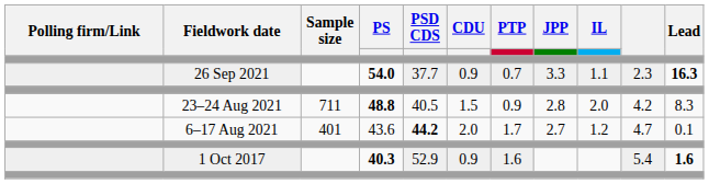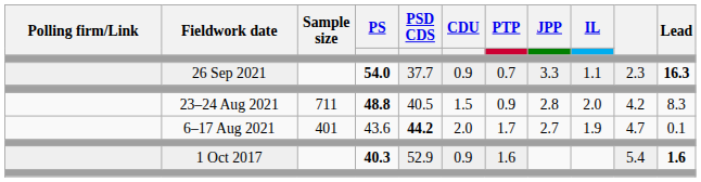6–17 Aug 2021 | IL: 1.2 -> 1.9
